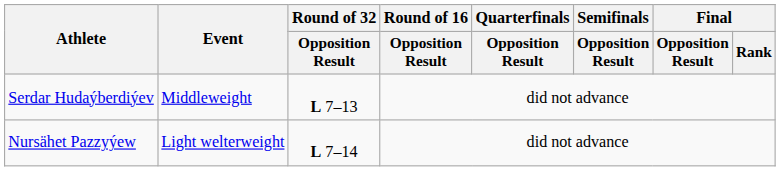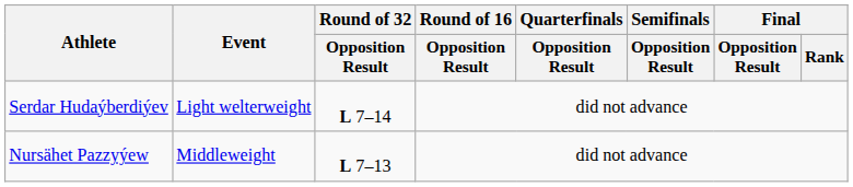Serdar Hudaýberdiýev | Event: Middleweight -> Light welterweight
Serdar Hudaýberdiýev | Round of 32 / Opposition Result: L 7–13 -> L 7–14
Nursähet Pazzyýew | Event: Light welterweight -> Middleweight
Nursähet Pazzyýew | Round of 32 / Opposition Result: L 7–14 -> L 7–13
